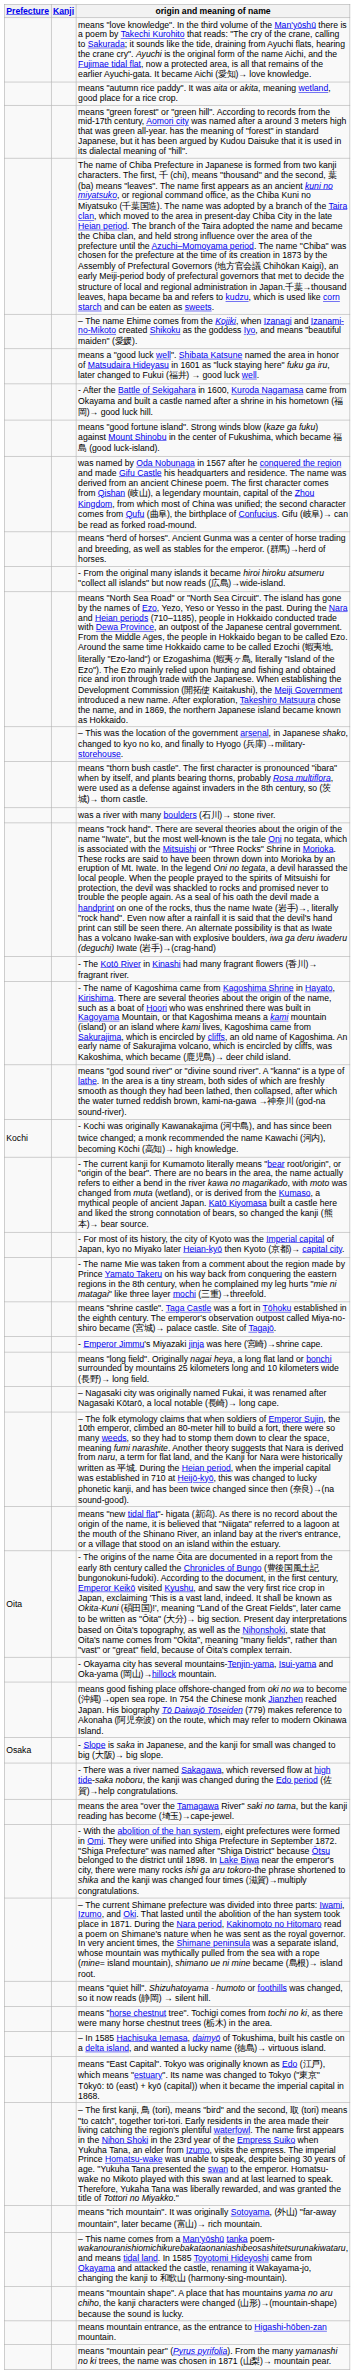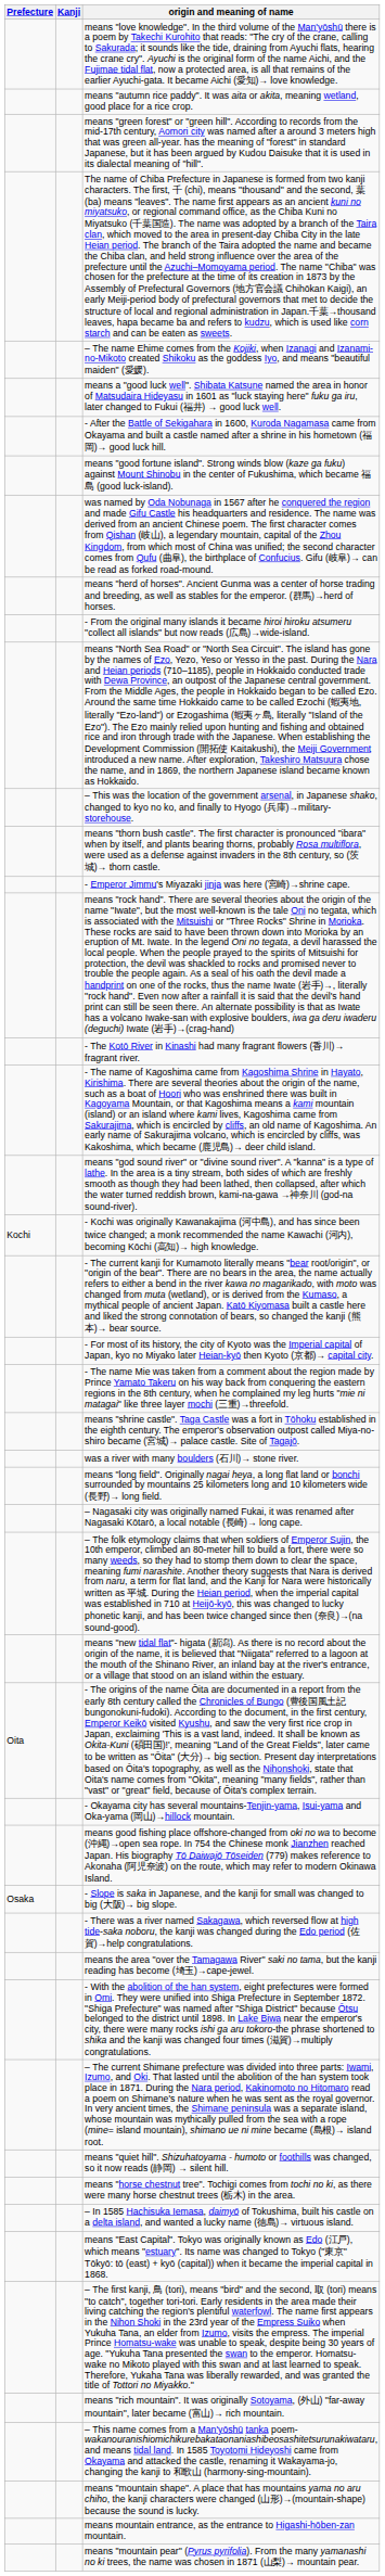rows swapped: was a river with many boulders (石川)→ stone river. <-> - Emperor Jimmu's Miyazaki jinja was here (宮崎)→shrine cape.
